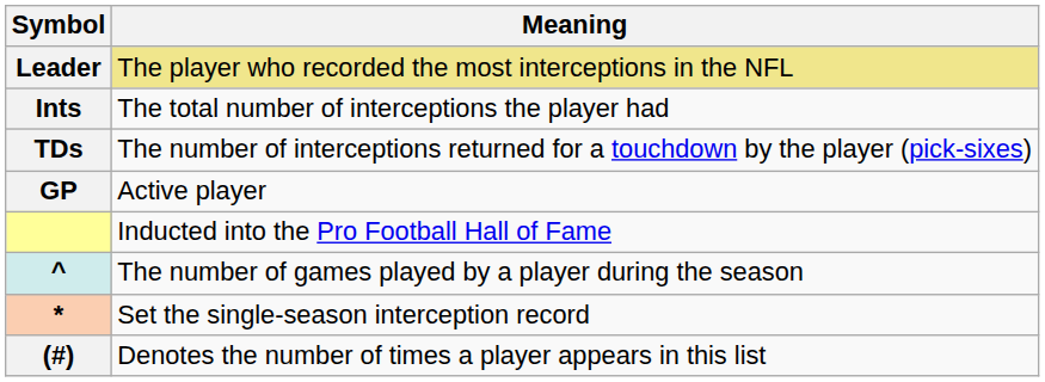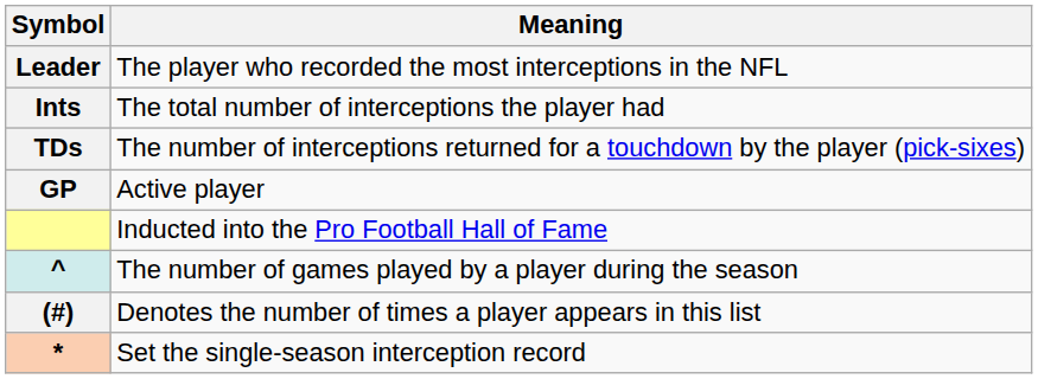Leader | Meaning: khaki background -> no background
rows swapped: * <-> (#)
